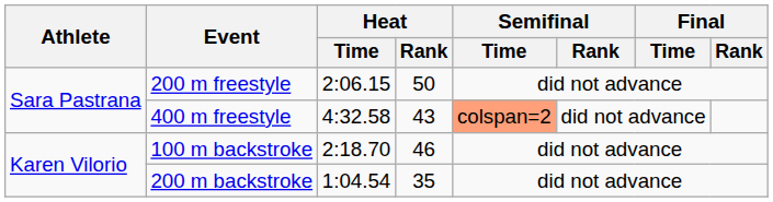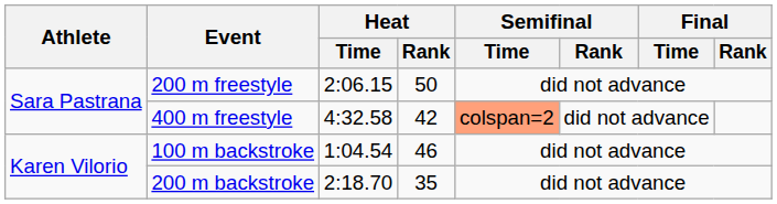400 m freestyle | Heat / Rank: 43 -> 42
100 m backstroke | Heat / Time: 2:18.70 -> 1:04.54
200 m backstroke | Heat / Time: 1:04.54 -> 2:18.70
